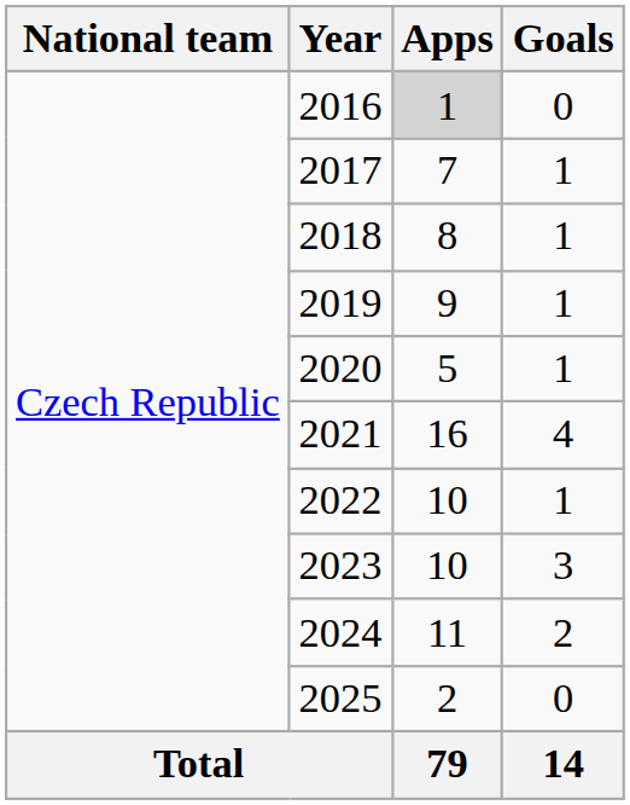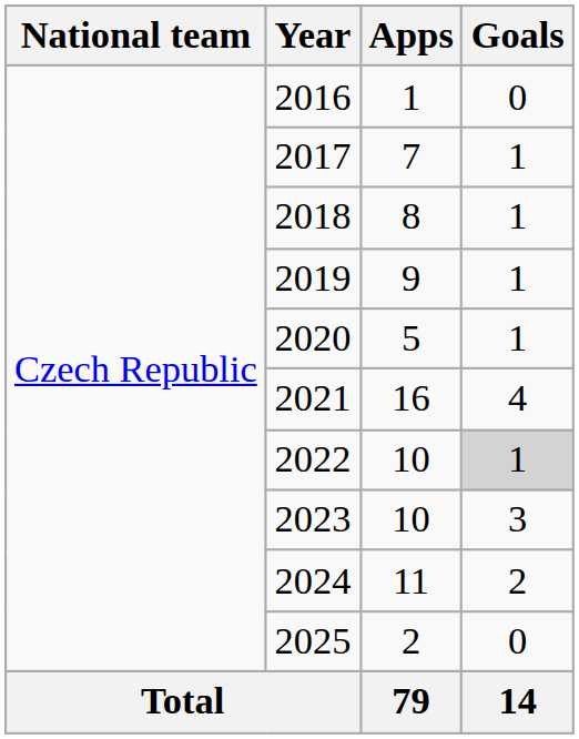2016 | Apps: lightgrey background -> no background
2022 | Goals: no background -> lightgrey background
